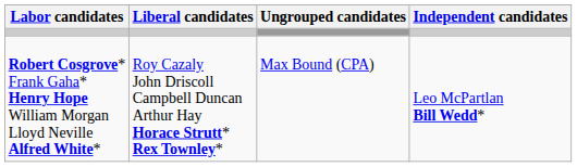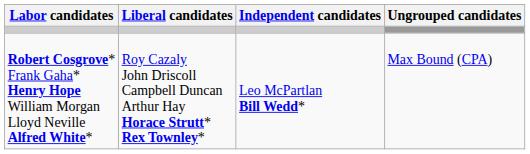columns swapped: Independent candidates <-> Ungrouped candidates
